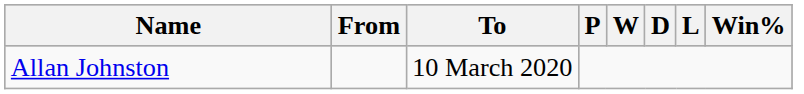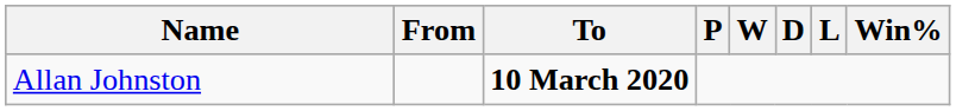Allan Johnston | To: normal -> bold
